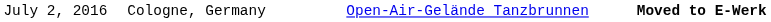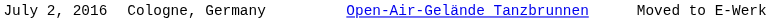July 2, 2016 | column 4: bold -> normal
